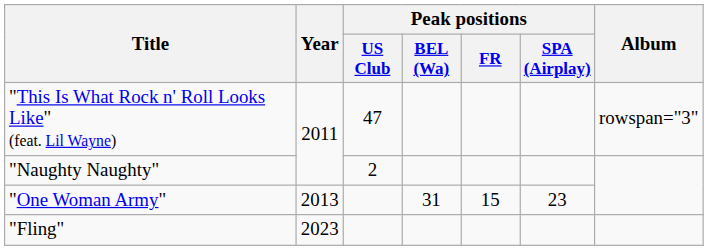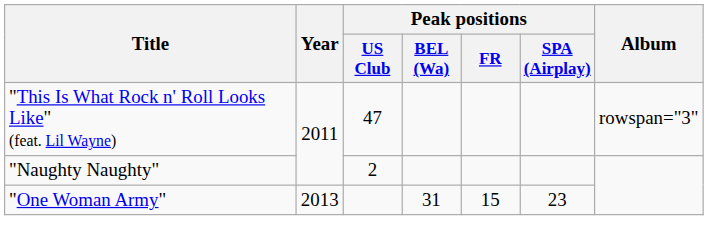- row: "Fling" | 2023
